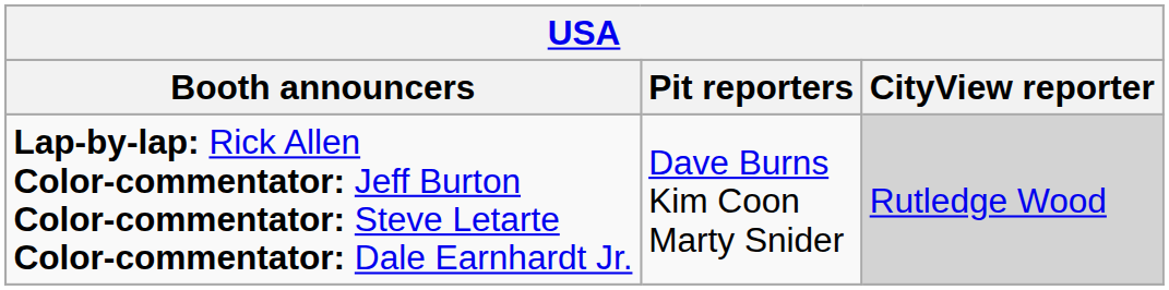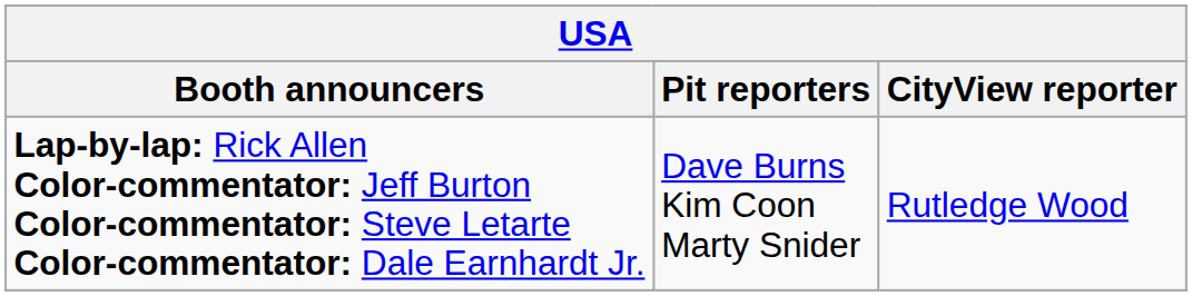row 3 | CityView reporter: lightgrey background -> no background
